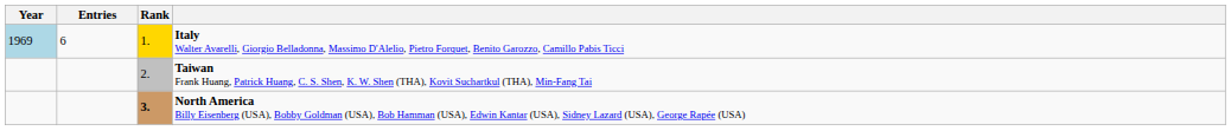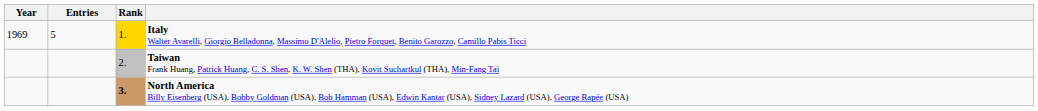row 2 | Year: lightblue background -> no background
row 2 | Entries: 6 -> 5
